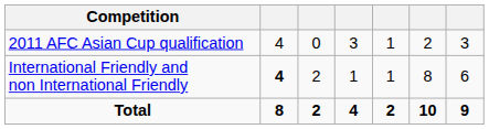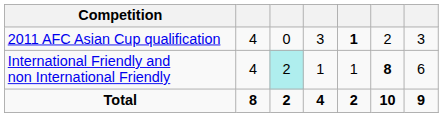2011 AFC Asian Cup qualification | column 5: normal -> bold
International Friendly and non International Friendly | column 2: bold -> normal
International Friendly and non International Friendly | column 3: no background -> paleturquoise background
International Friendly and non International Friendly | column 6: normal -> bold
